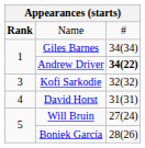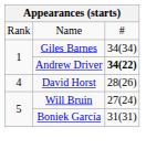Name | column 1: bold -> normal
- row: 3 | Kofi Sarkodie | 32(32)
David Horst | column 3: 31(31) -> 28(26)
Boniek García | column 3: 28(26) -> 31(31)
